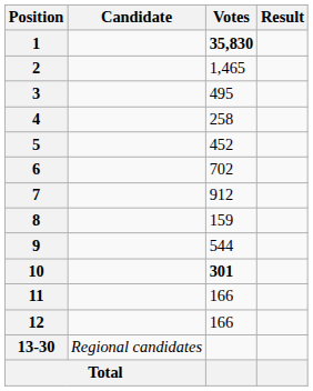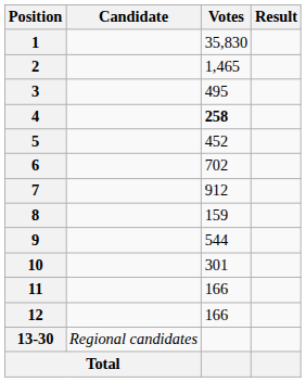1 | Votes: bold -> normal
4 | Votes: normal -> bold
10 | Votes: bold -> normal
